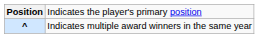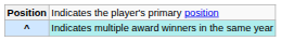^ | column 2: no background -> paleturquoise background
